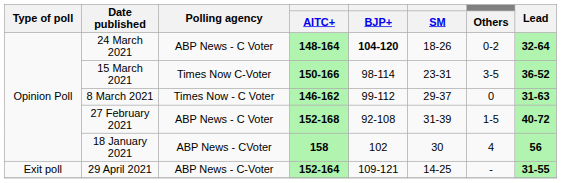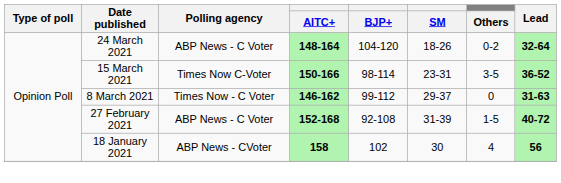24 March 2021 | BJP+: bold -> normal
- row: Exit poll | 29 April 2021 | ABP News - C-Voter | 152-164 | 109-121 | 14-25 | - | 31-55
